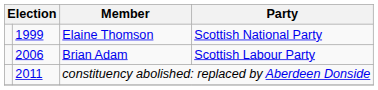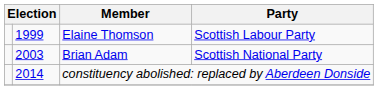Elaine Thomson | Party: Scottish National Party -> Scottish Labour Party
Brian Adam | column 2: 2006 -> 2003
Brian Adam | Party: Scottish Labour Party -> Scottish National Party
constituency abolished: replaced by Aberdeen Donside | column 2: 2011 -> 2014
